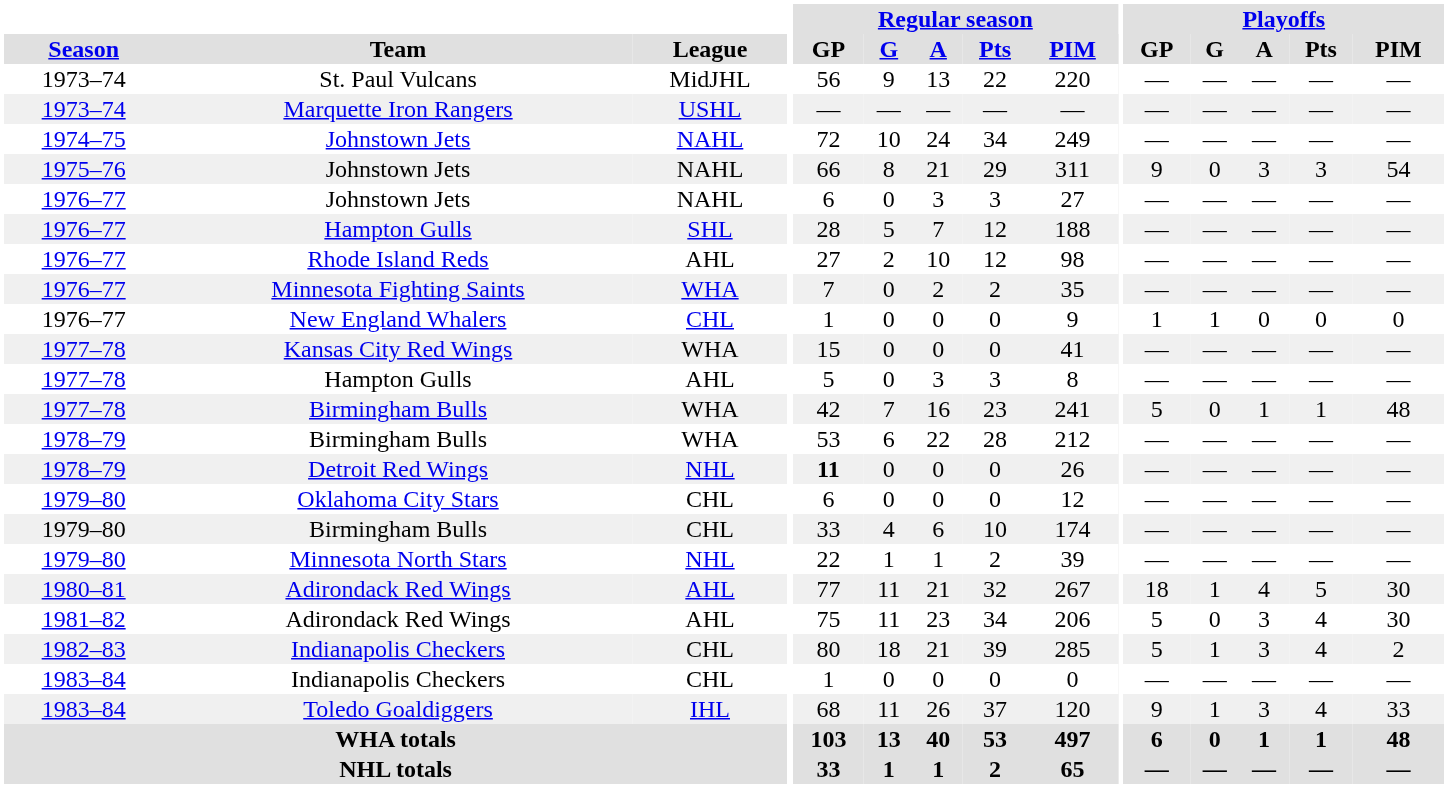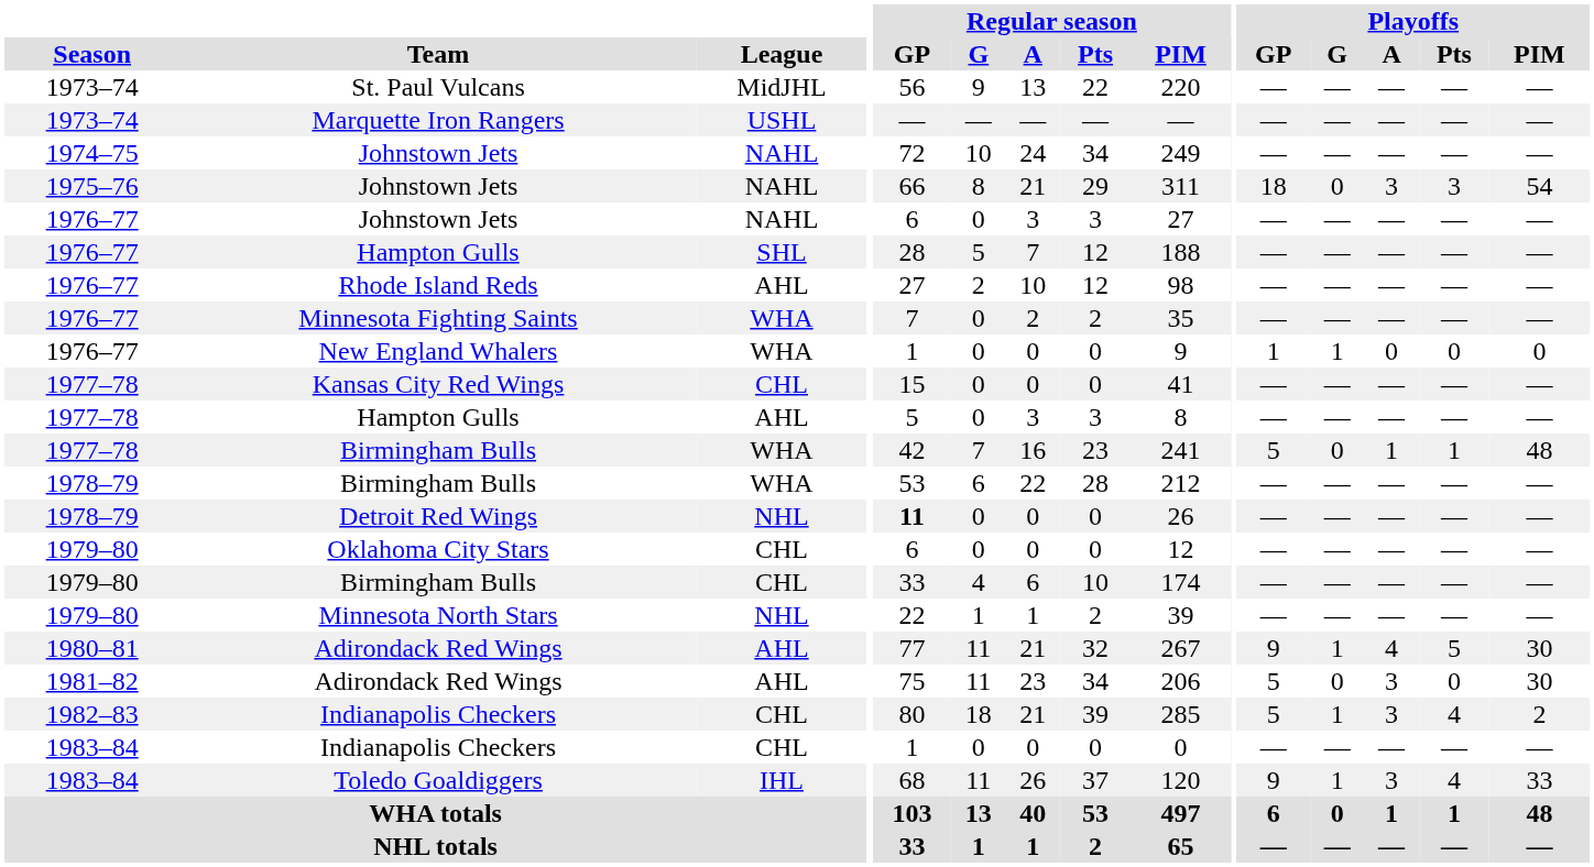1975–76 / Johnstown Jets | Playoffs / GP: 9 -> 18
New England Whalers | League: CHL -> WHA
Kansas City Red Wings | League: WHA -> CHL
1980–81 / Adirondack Red Wings | Playoffs / GP: 18 -> 9
1981–82 / Adirondack Red Wings | Playoffs / Pts: 4 -> 0
